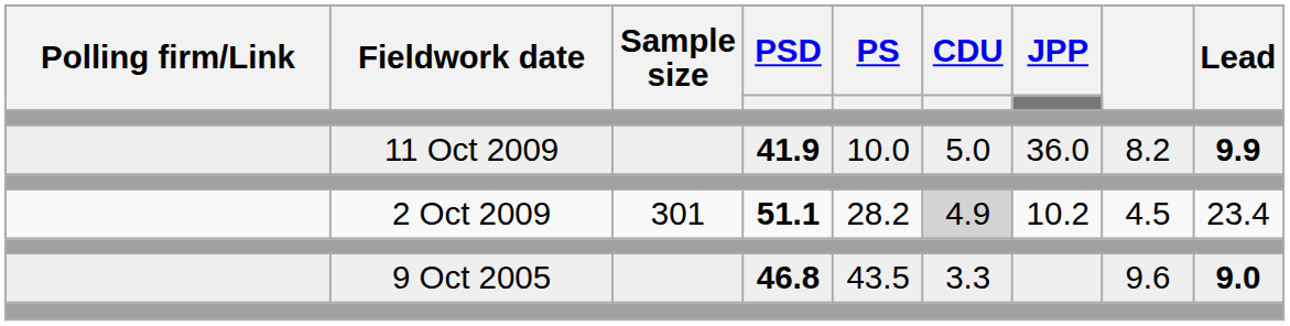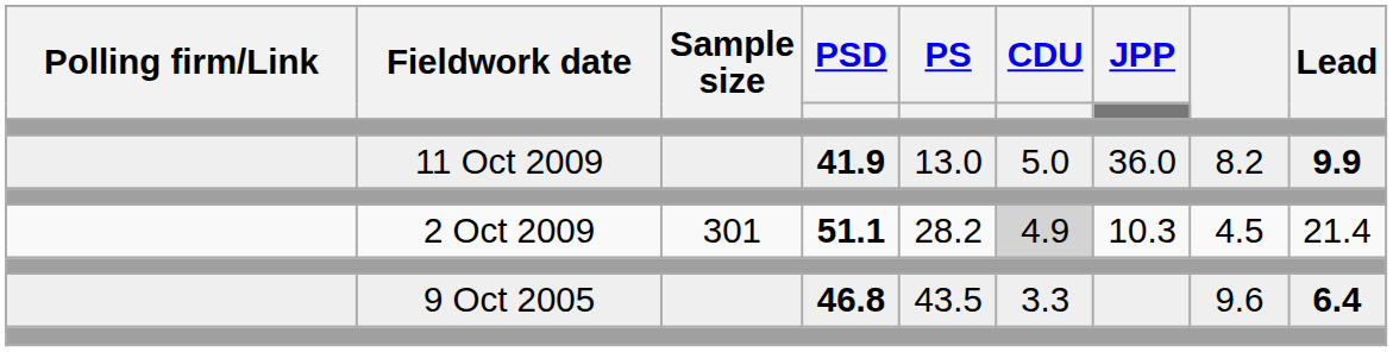11 Oct 2009 | PS: 10.0 -> 13.0
2 Oct 2009 | JPP: 10.2 -> 10.3
2 Oct 2009 | Lead: 23.4 -> 21.4
9 Oct 2005 | Lead: 9.0 -> 6.4
